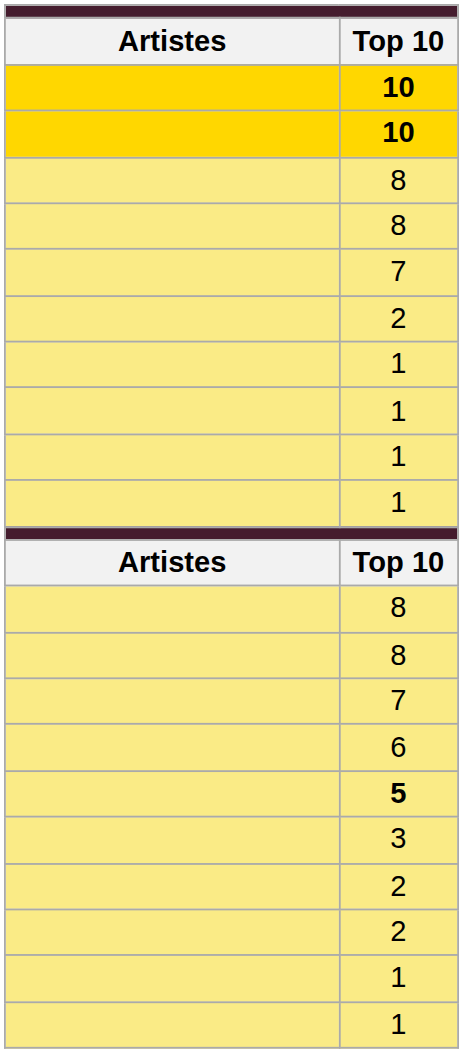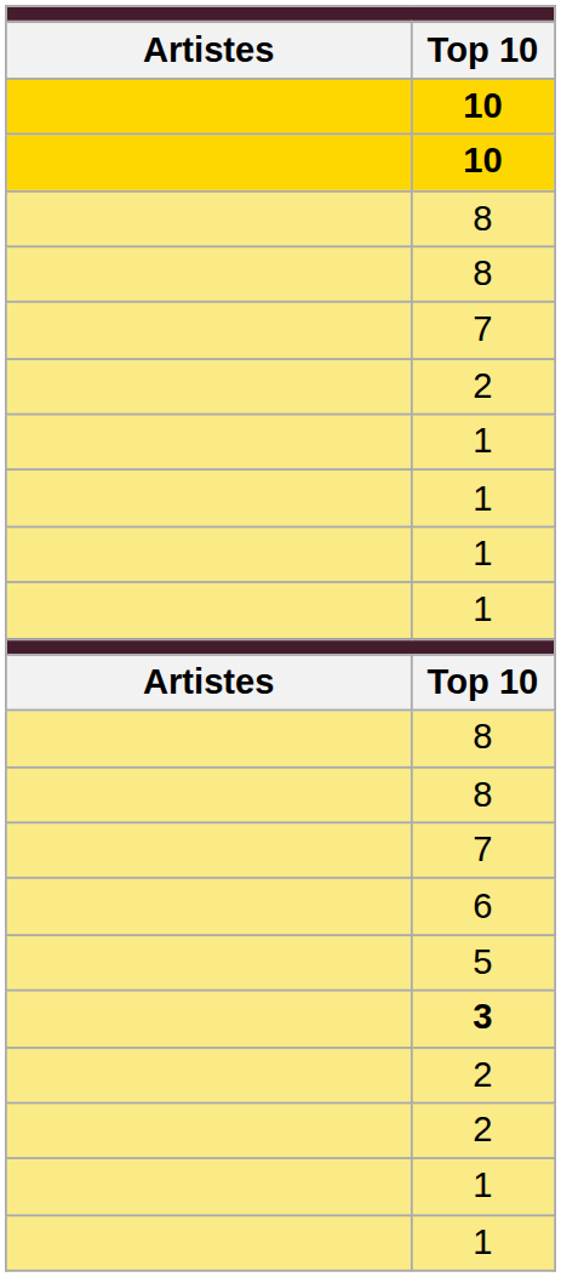5 | column 2: bold -> normal
3 | column 2: normal -> bold
